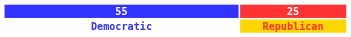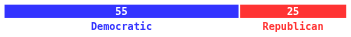Democratic | column 2: gold background -> no background
